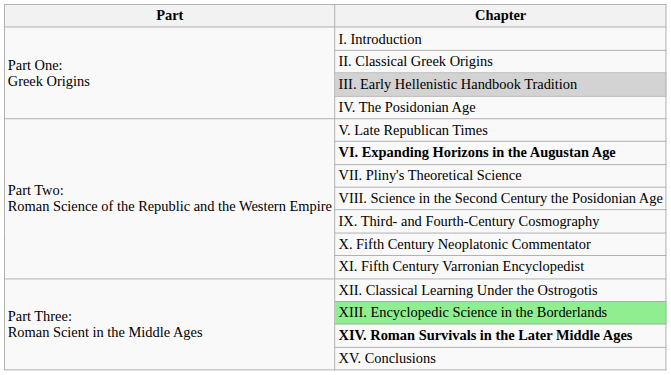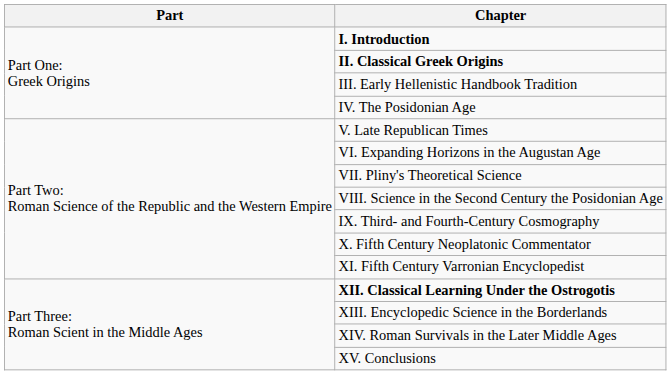I. Introduction | Chapter: normal -> bold
II. Classical Greek Origins | Chapter: normal -> bold
III. Early Hellenistic Handbook Tradition | Chapter: lightgrey background -> no background
VI. Expanding Horizons in the Augustan Age | Chapter: bold -> normal
XII. Classical Learning Under the Ostrogotis | Chapter: normal -> bold
XIII. Encyclopedic Science in the Borderlands | Chapter: lightgreen background -> no background
XIV. Roman Survivals in the Later Middle Ages | Chapter: bold -> normal
